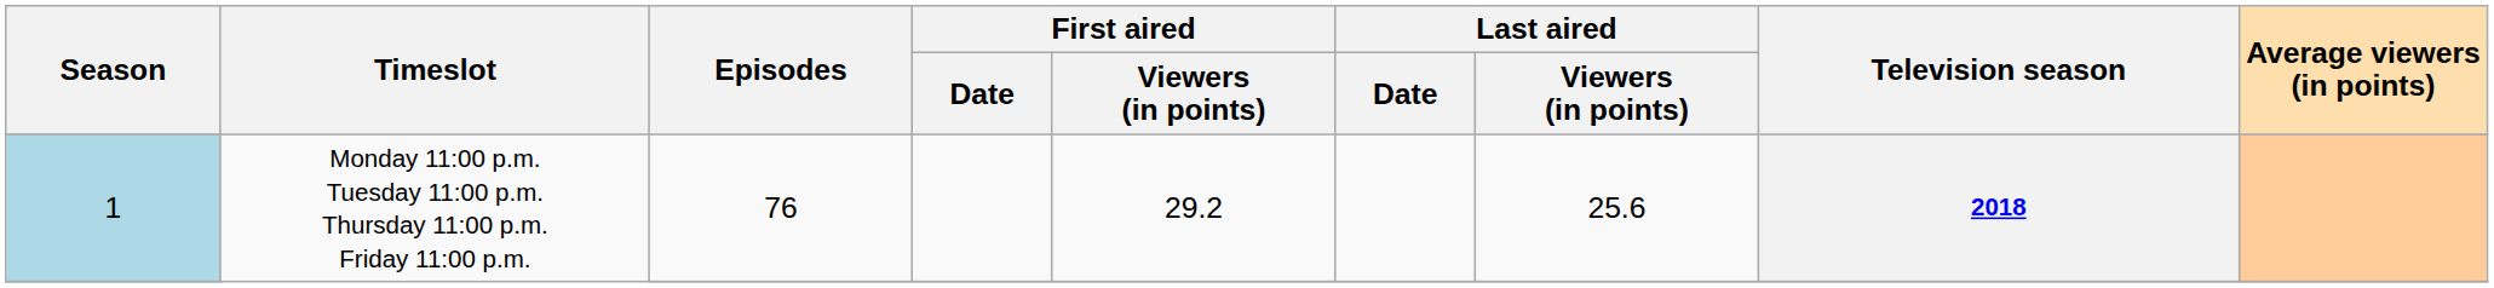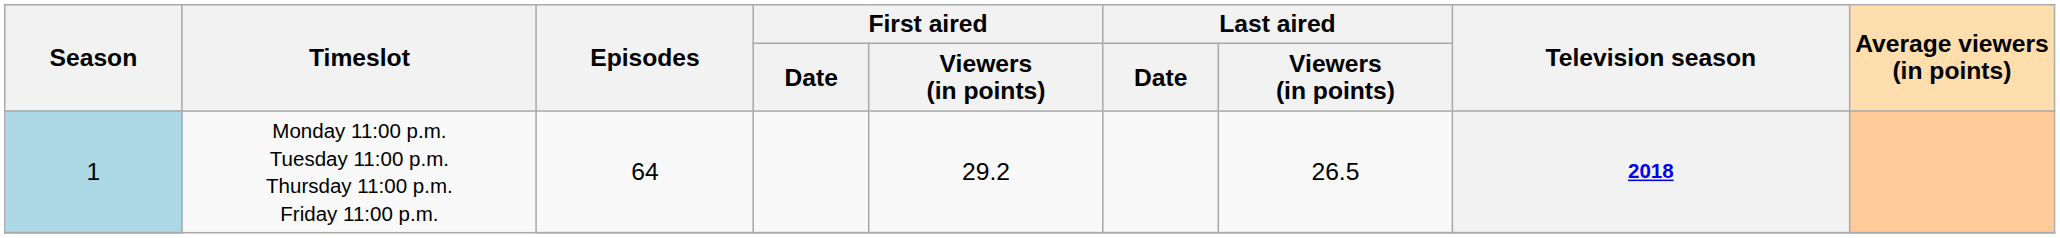row 3 | Episodes: 76 -> 64
row 3 | Last aired / Viewers (in points): 25.6 -> 26.5
